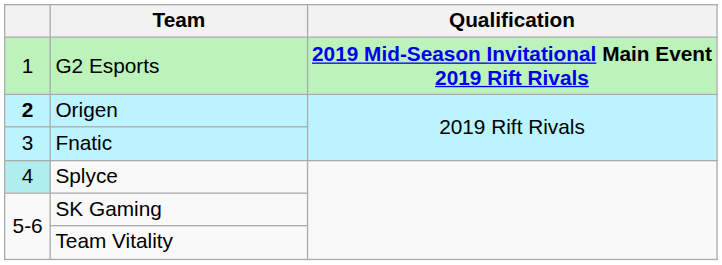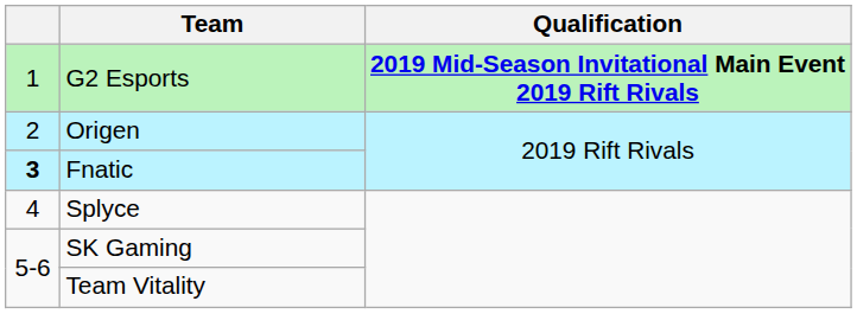Origen | column 1: bold -> normal
Fnatic | column 1: normal -> bold
Splyce | column 1: paleturquoise background -> no background
